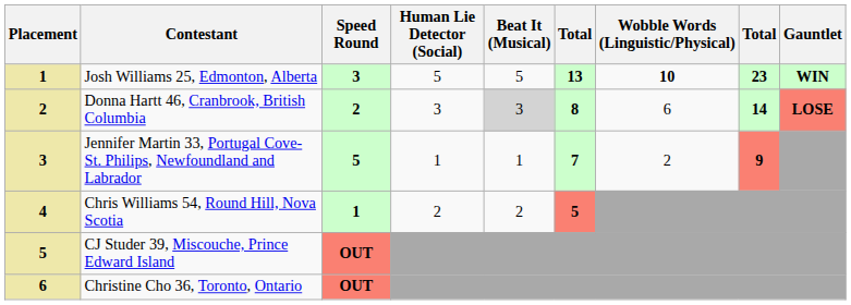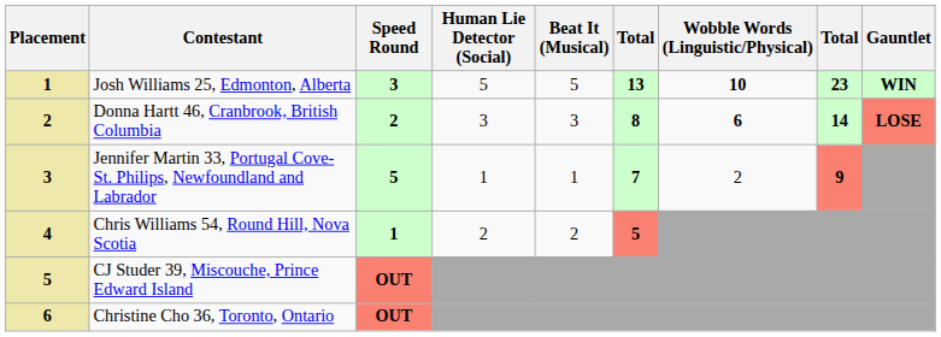Donna Hartt 46, Cranbrook, British Columbia | Beat It (Musical): lightgrey background -> no background
Donna Hartt 46, Cranbrook, British Columbia | Wobble Words (Linguistic/Physical): normal -> bold
